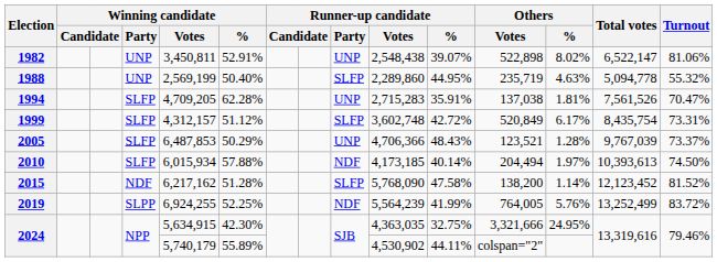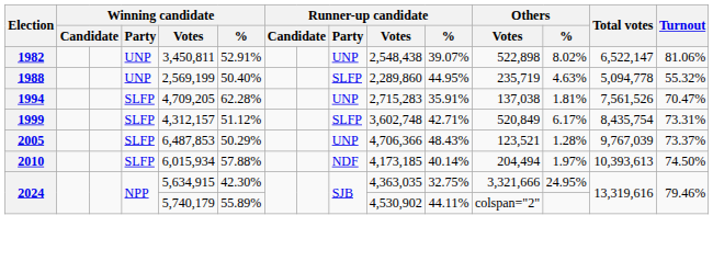1999 | Runner-up candidate / %: 42.72% -> 42.71%
- row: 2015 | NDF | 6,217,162 | 51.28% | SLFP | 5,768,090 | 47.58% | 138,200 | 1.14% | 12,123,452 | 81.52%
- row: 2019 | SLPP | 6,924,255 | 52.25% | NDF | 5,564,239 | 41.99% | 764,005 | 5.76% | 13,252,499 | 83.72%
